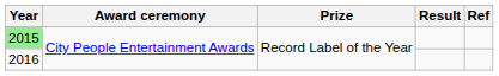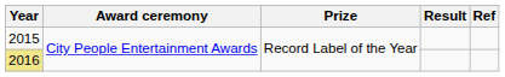2015 | Year: lightgreen background -> no background
2016 | Year: no background -> khaki background
